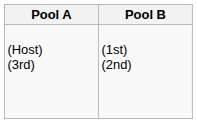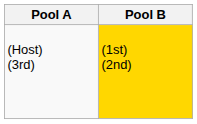(Host) (3rd) | Pool B: no background -> gold background
